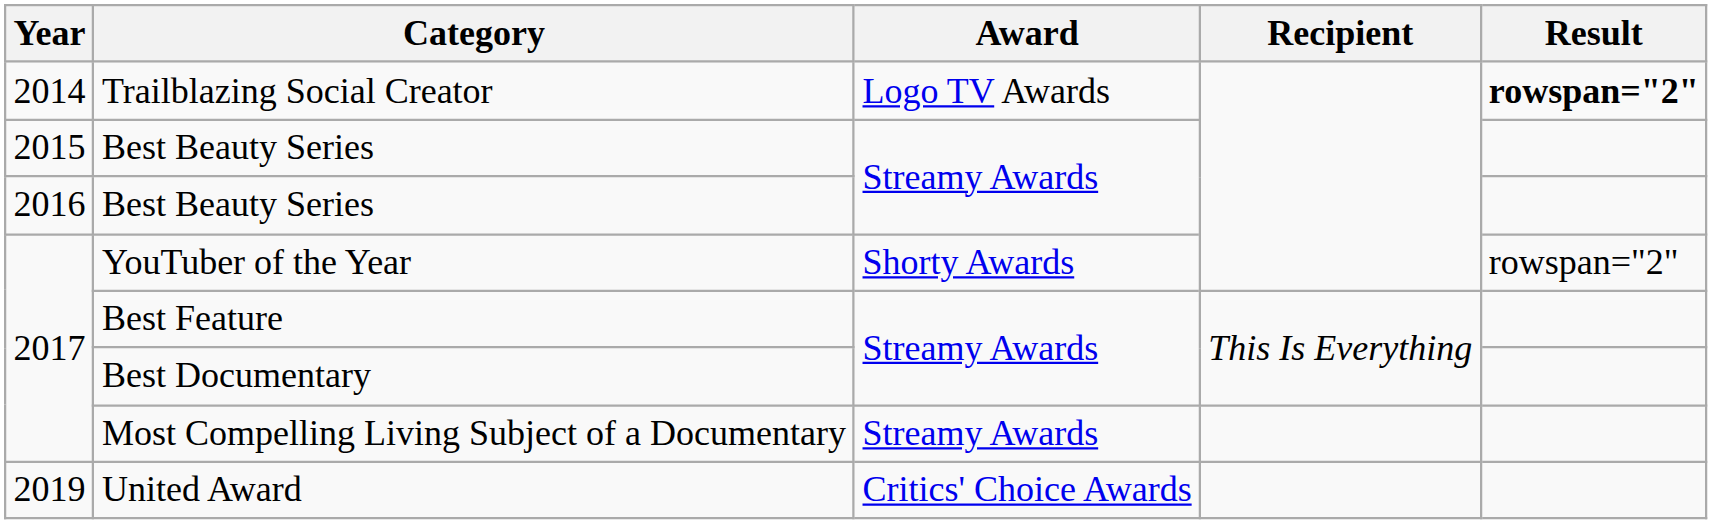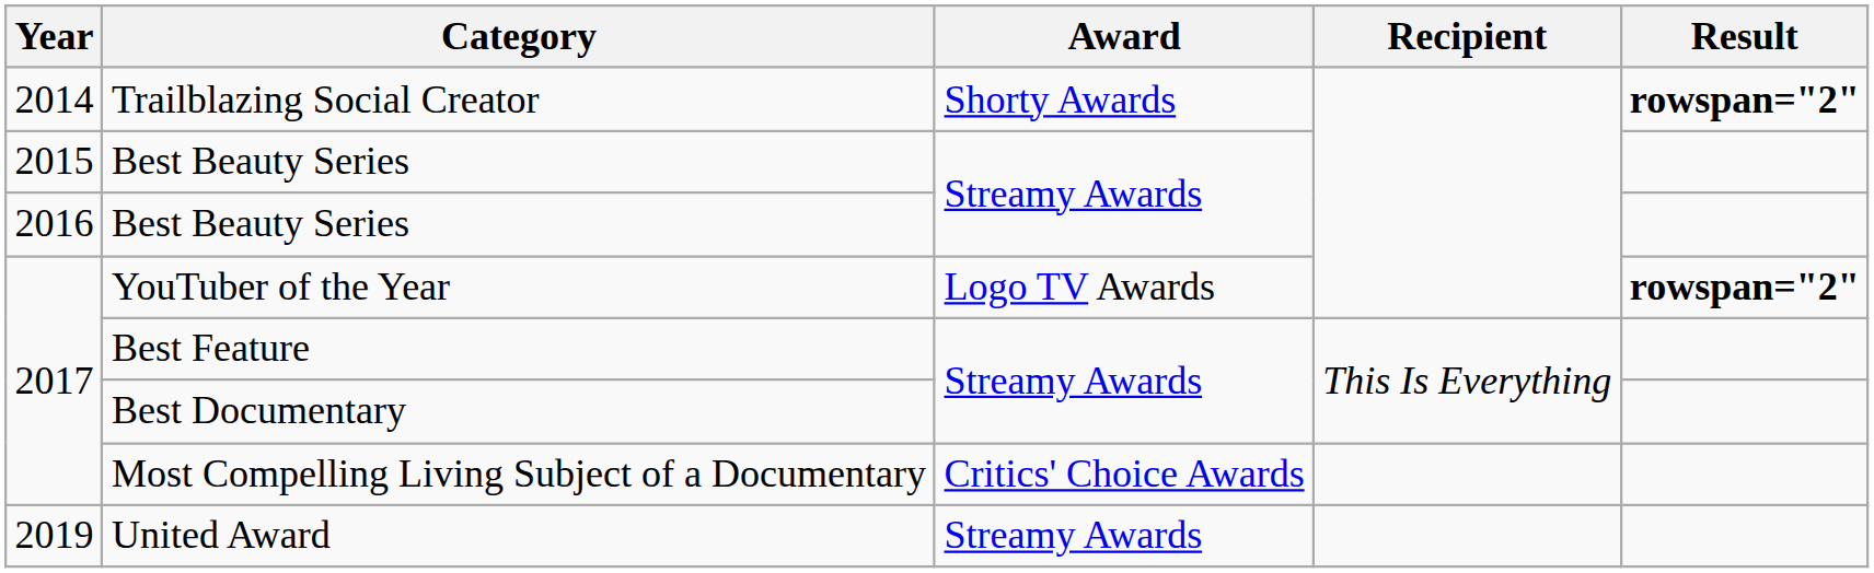Trailblazing Social Creator | Award: Logo TV Awards -> Shorty Awards
YouTuber of the Year | Award: Shorty Awards -> Logo TV Awards
YouTuber of the Year | Result: normal -> bold
Most Compelling Living Subject of a Documentary | Award: Streamy Awards -> Critics' Choice Awards
United Award | Award: Critics' Choice Awards -> Streamy Awards
